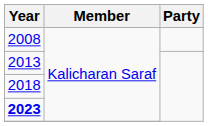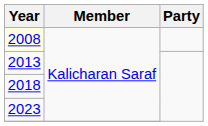2008 | Year: no background -> lightyellow background
2023 | Year: bold -> normal
